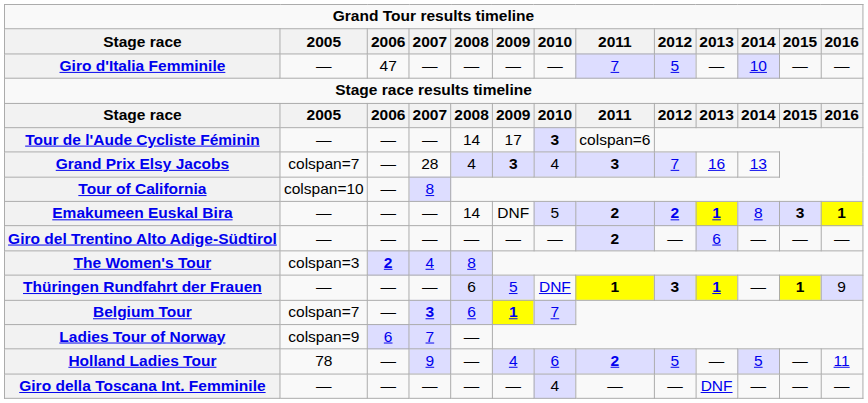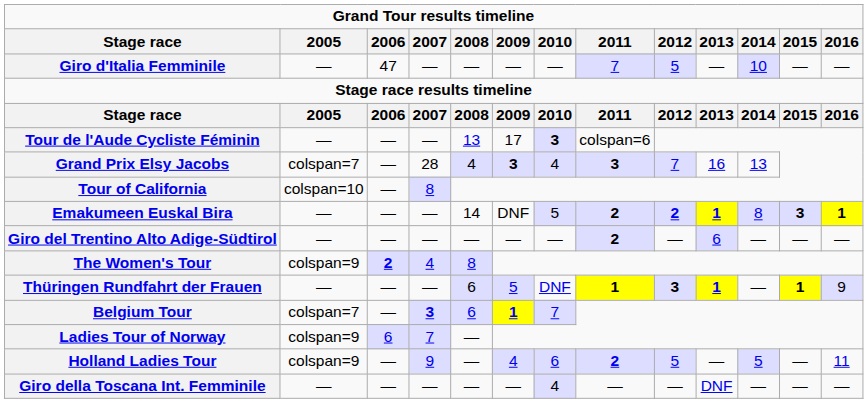Tour de l'Aude Cycliste Féminin | 2008: 14 -> 13
The Women's Tour | 2005: colspan=3 -> colspan=9
Holland Ladies Tour | 2005: 78 -> colspan=9
